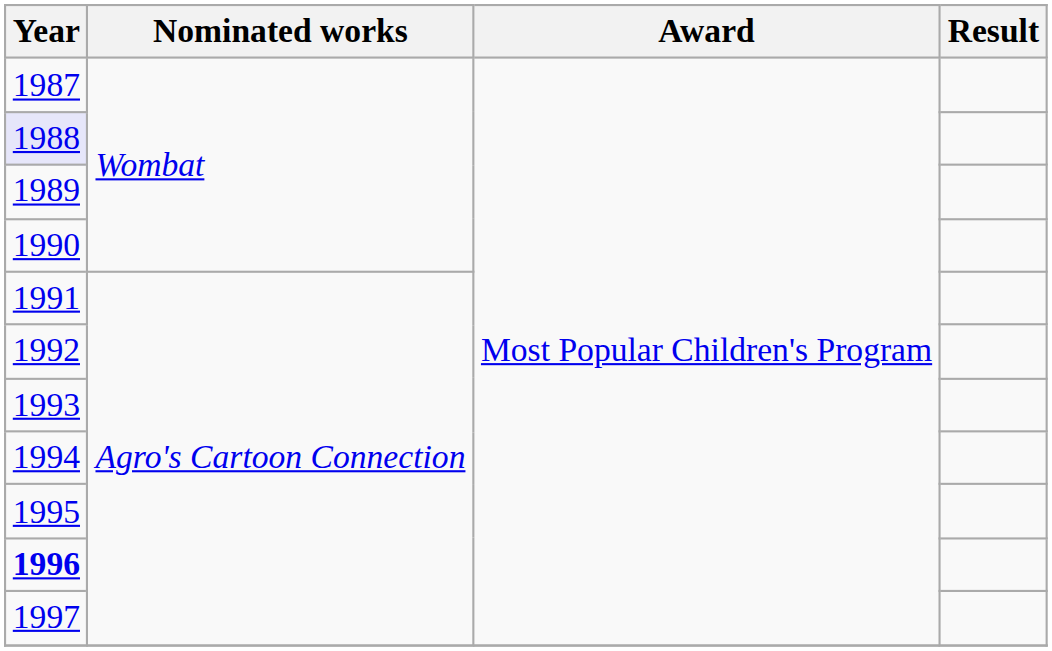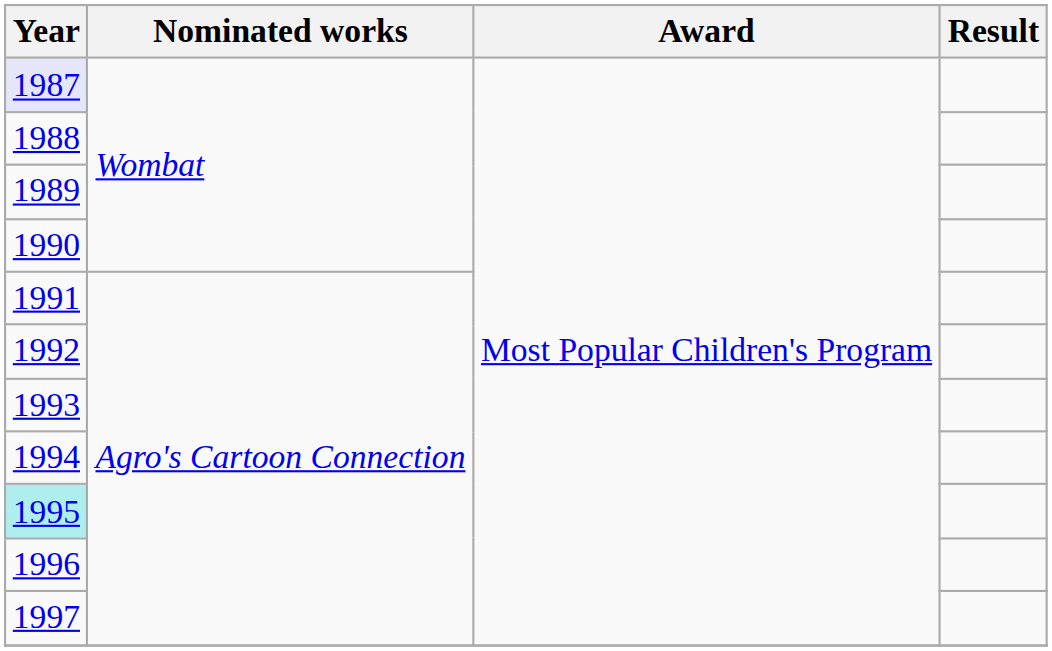1987 | Year: no background -> lavender background
1988 | Year: lavender background -> no background
1995 | Year: no background -> paleturquoise background
1996 | Year: bold -> normal
